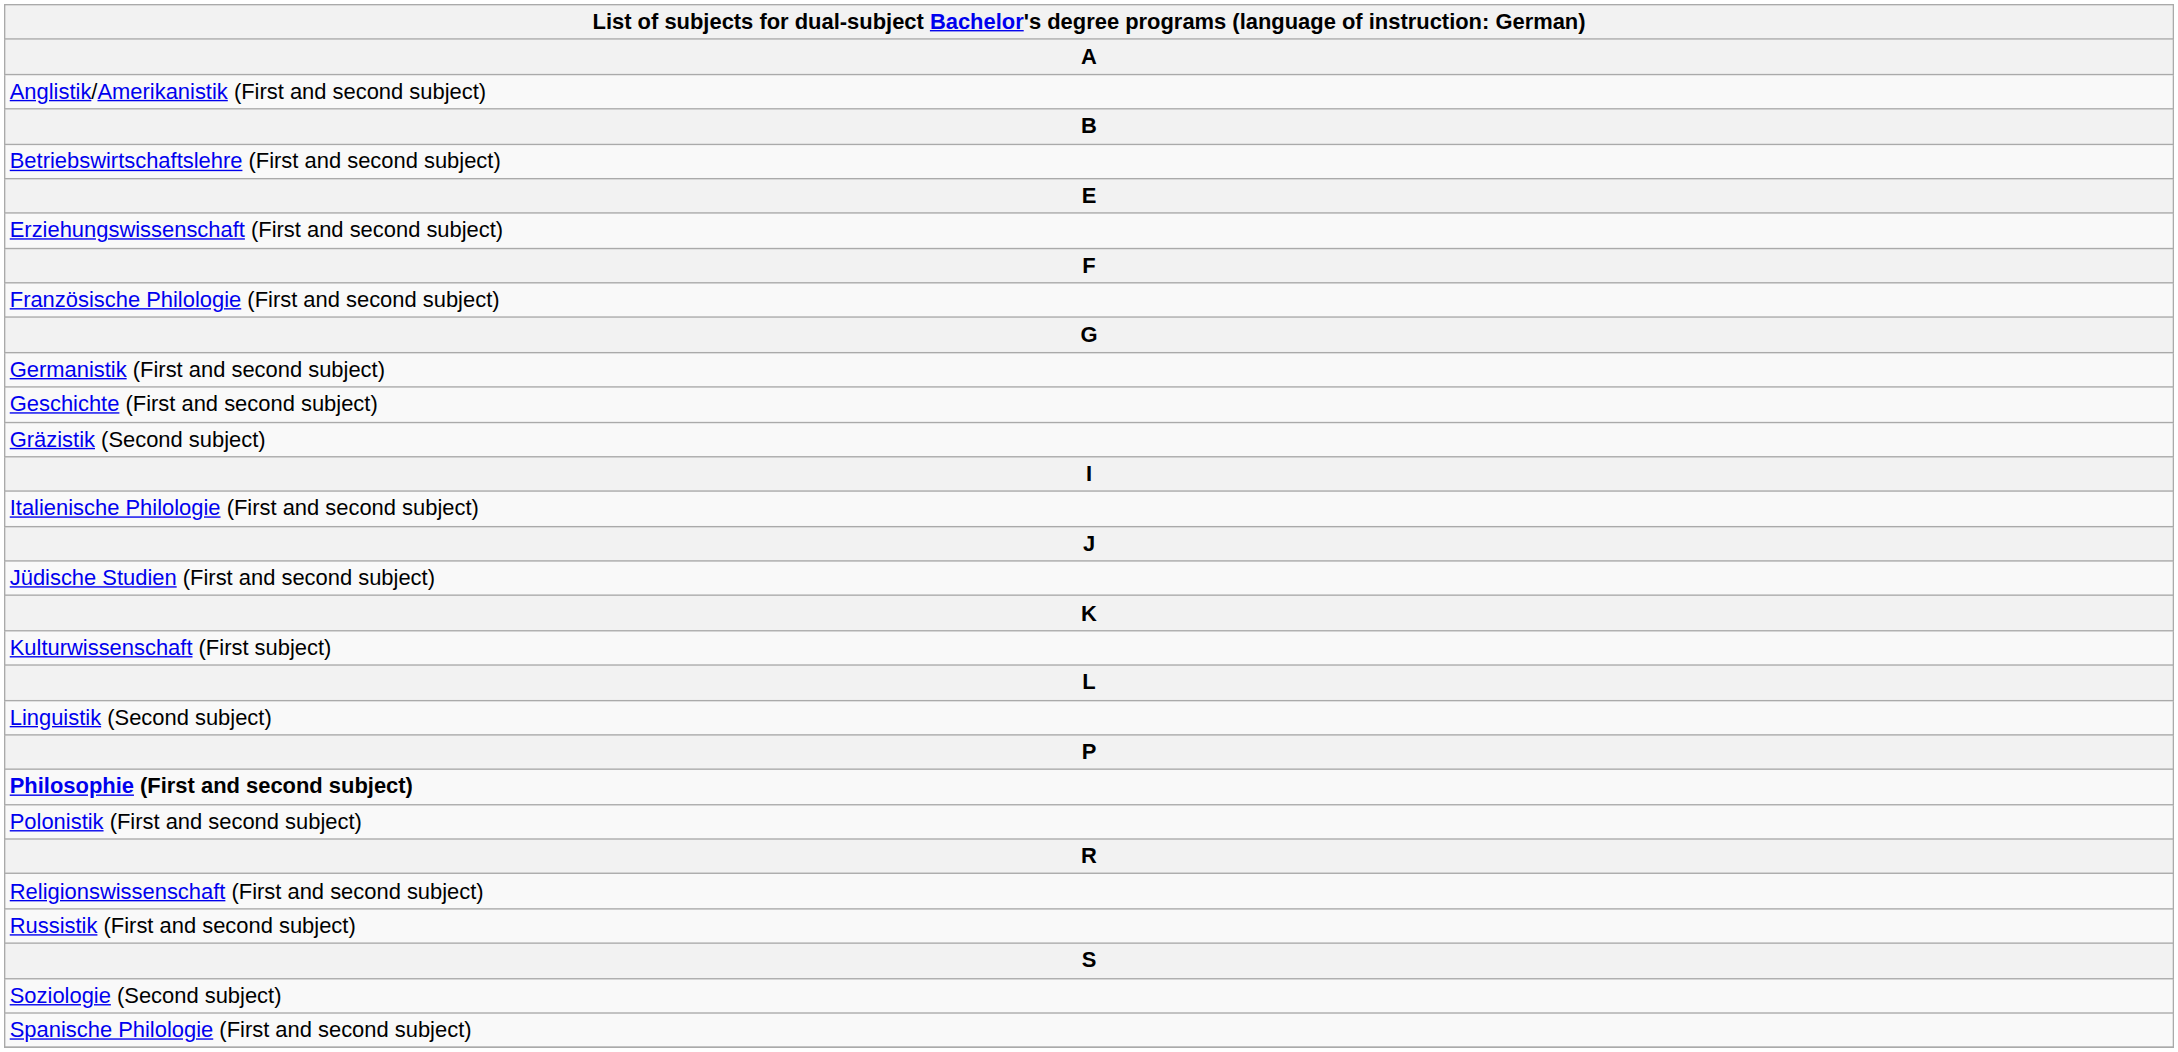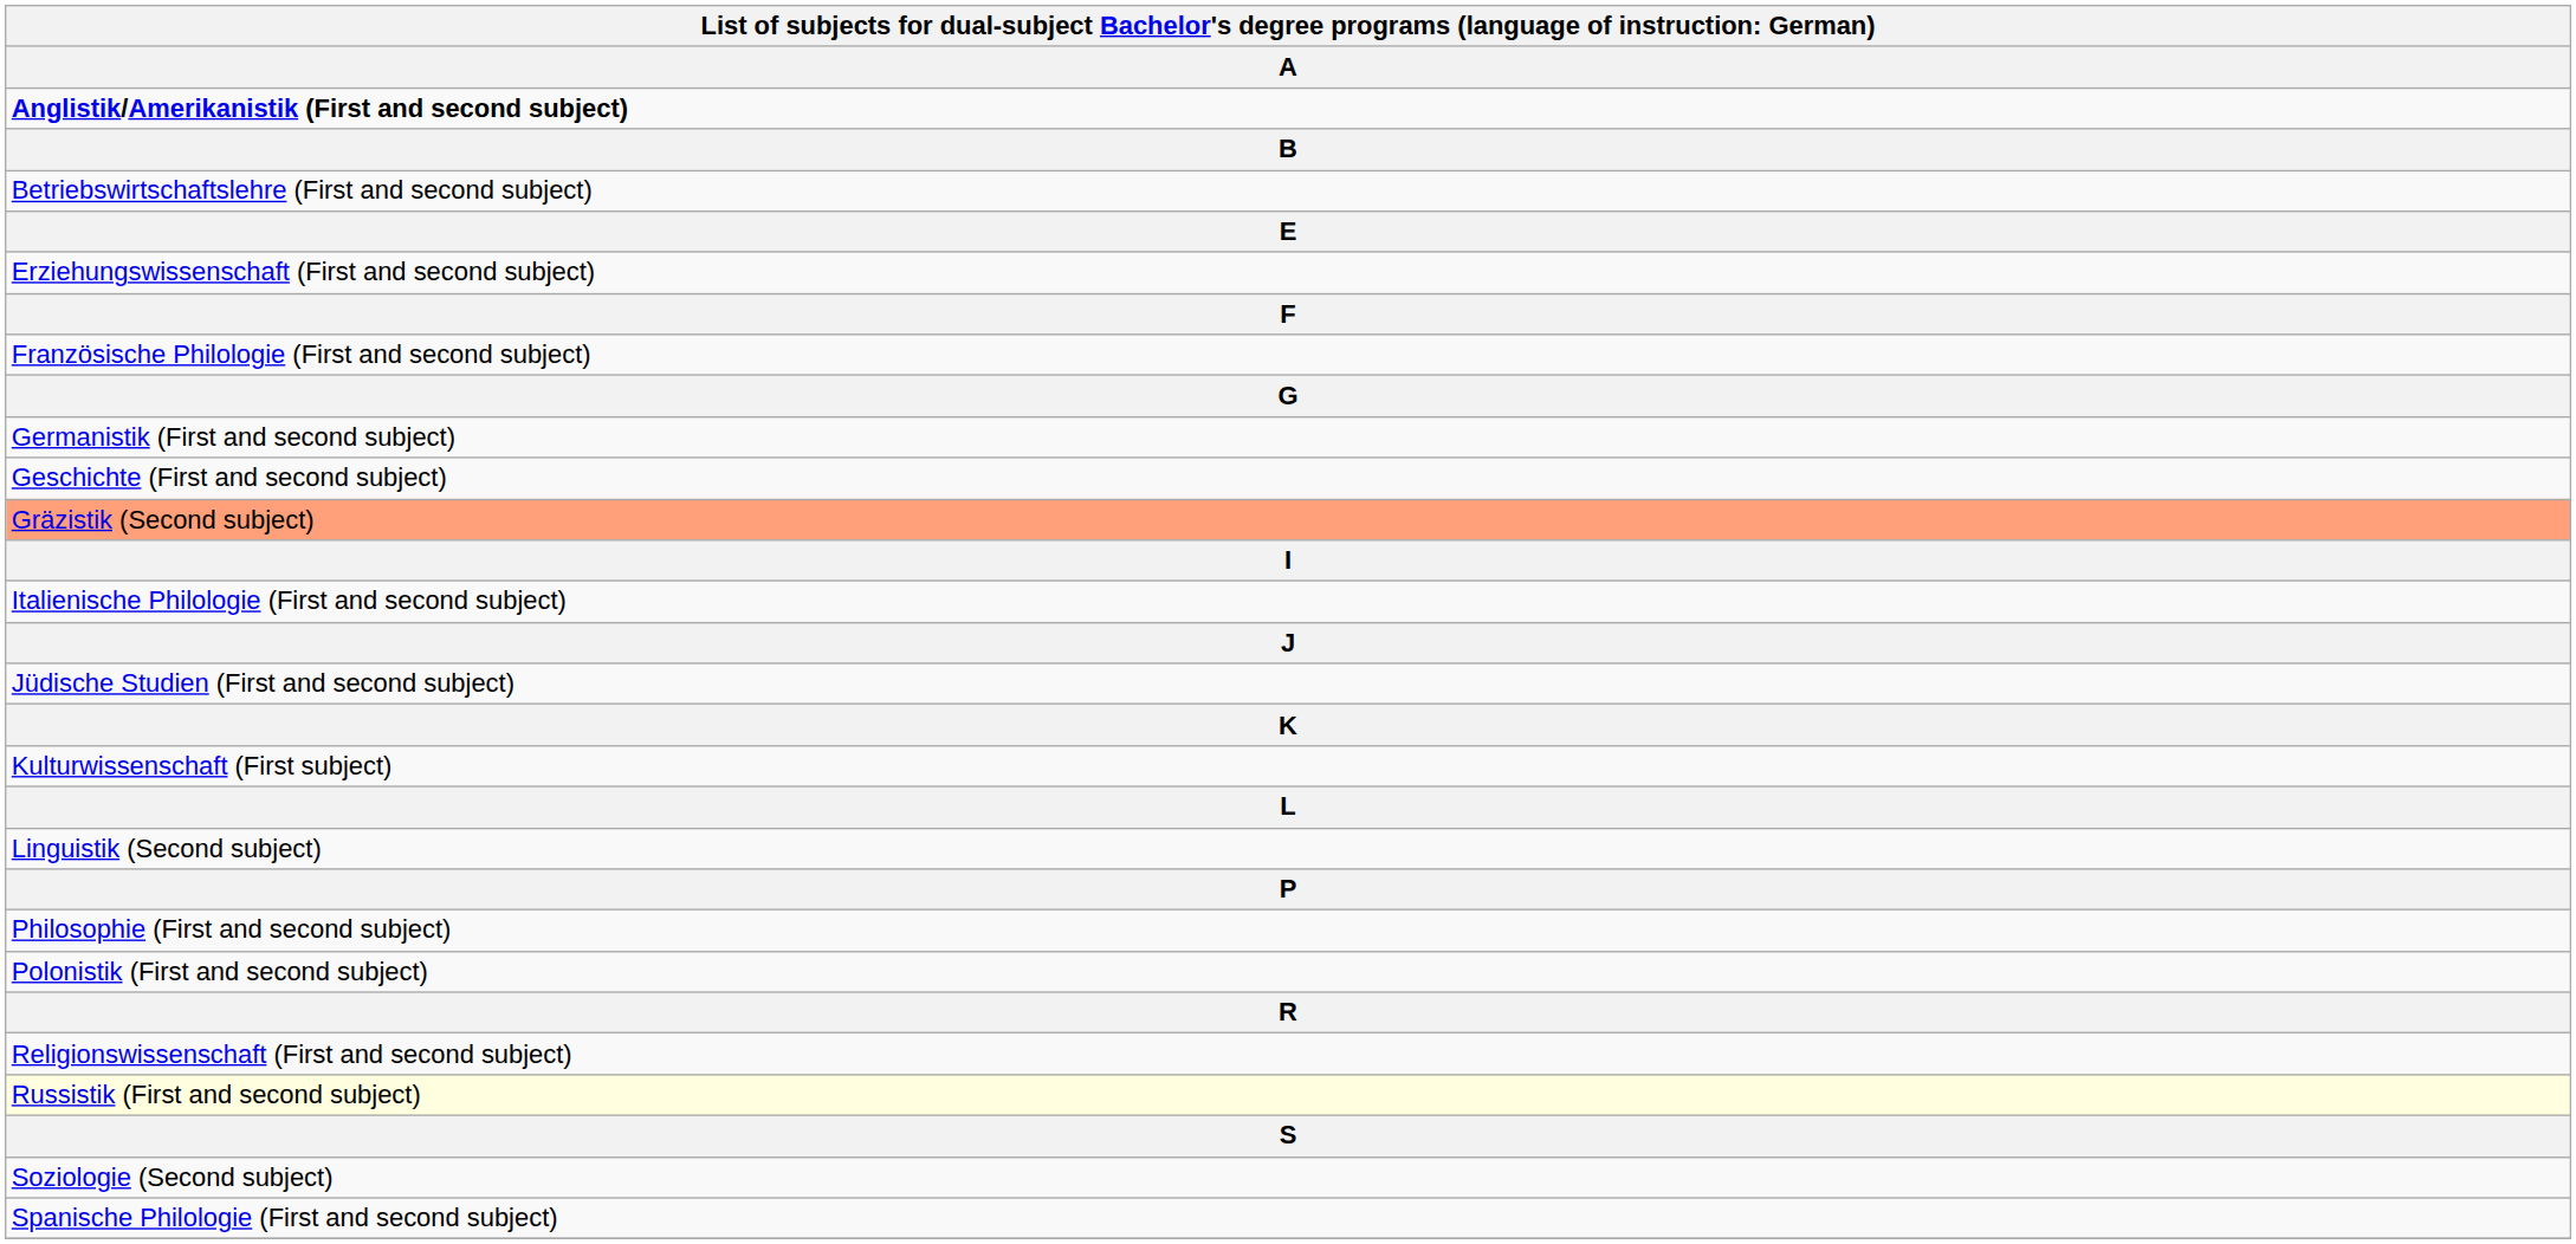row 3 | column 1: normal -> bold
row 13 | column 1: no background -> lightsalmon background
row 23 | column 1: bold -> normal
row 27 | column 1: no background -> lightyellow background
